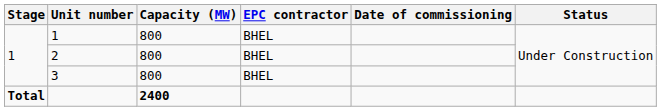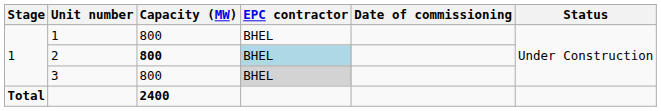2 | Capacity (MW): normal -> bold
2 | EPC contractor: no background -> lightblue background
3 | EPC contractor: no background -> lightgrey background
